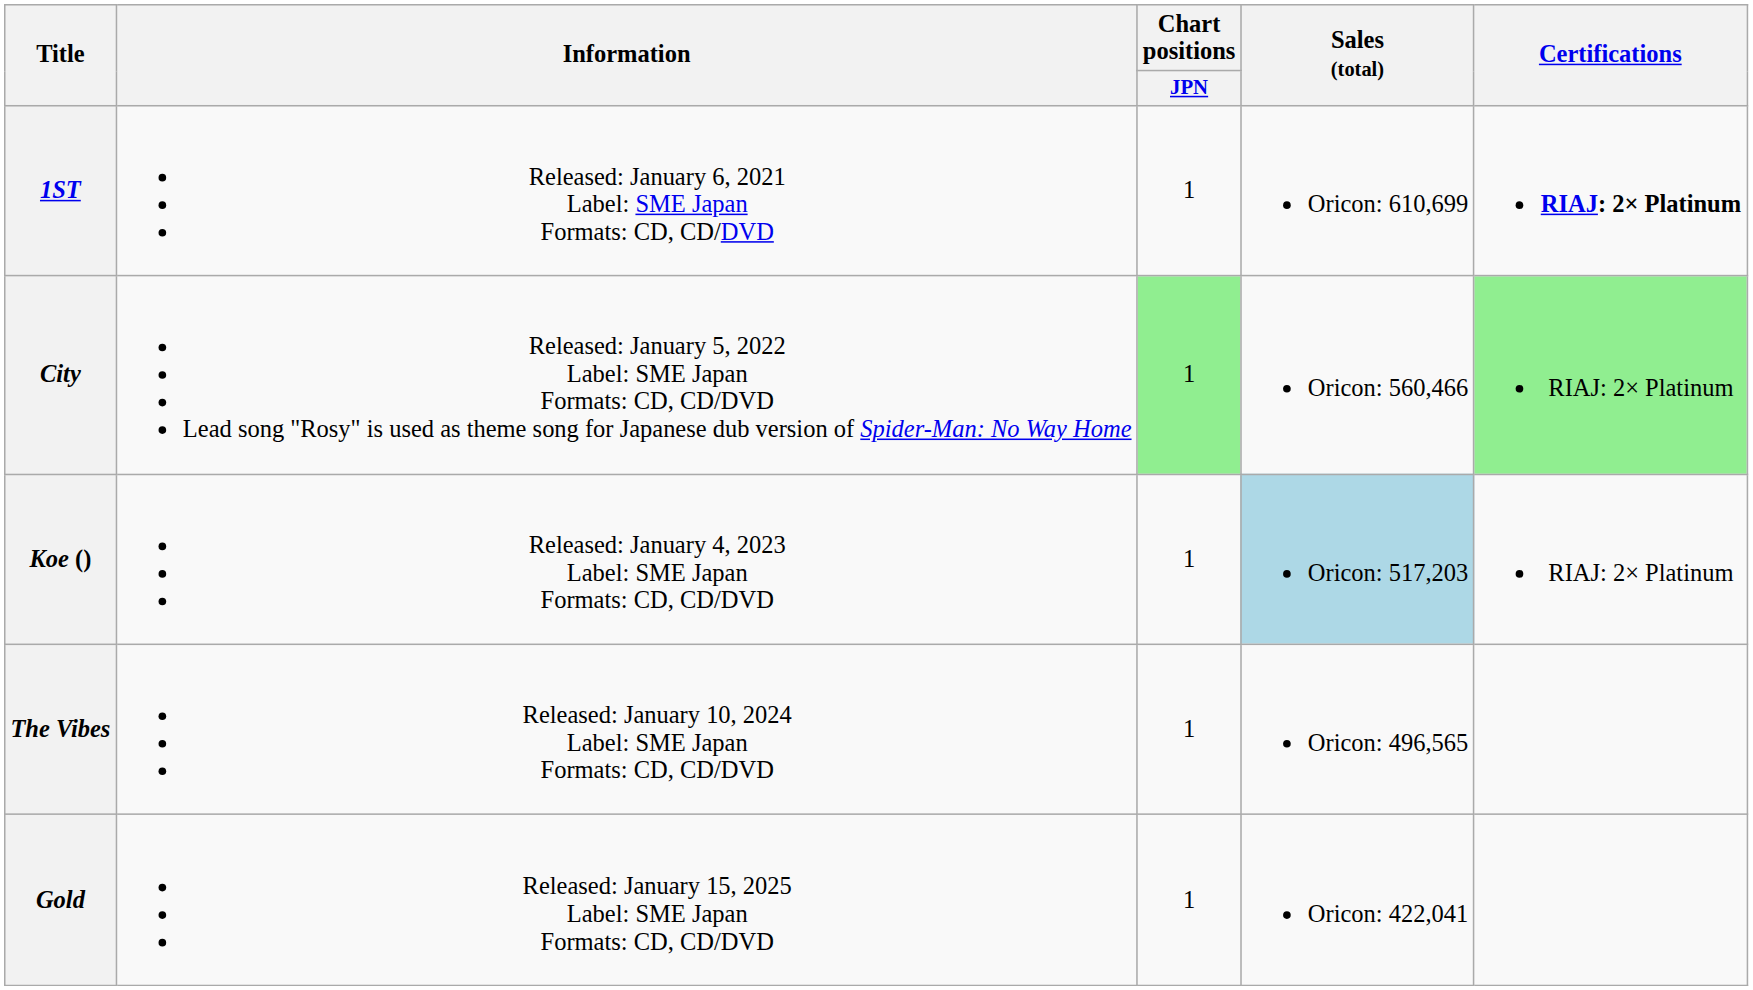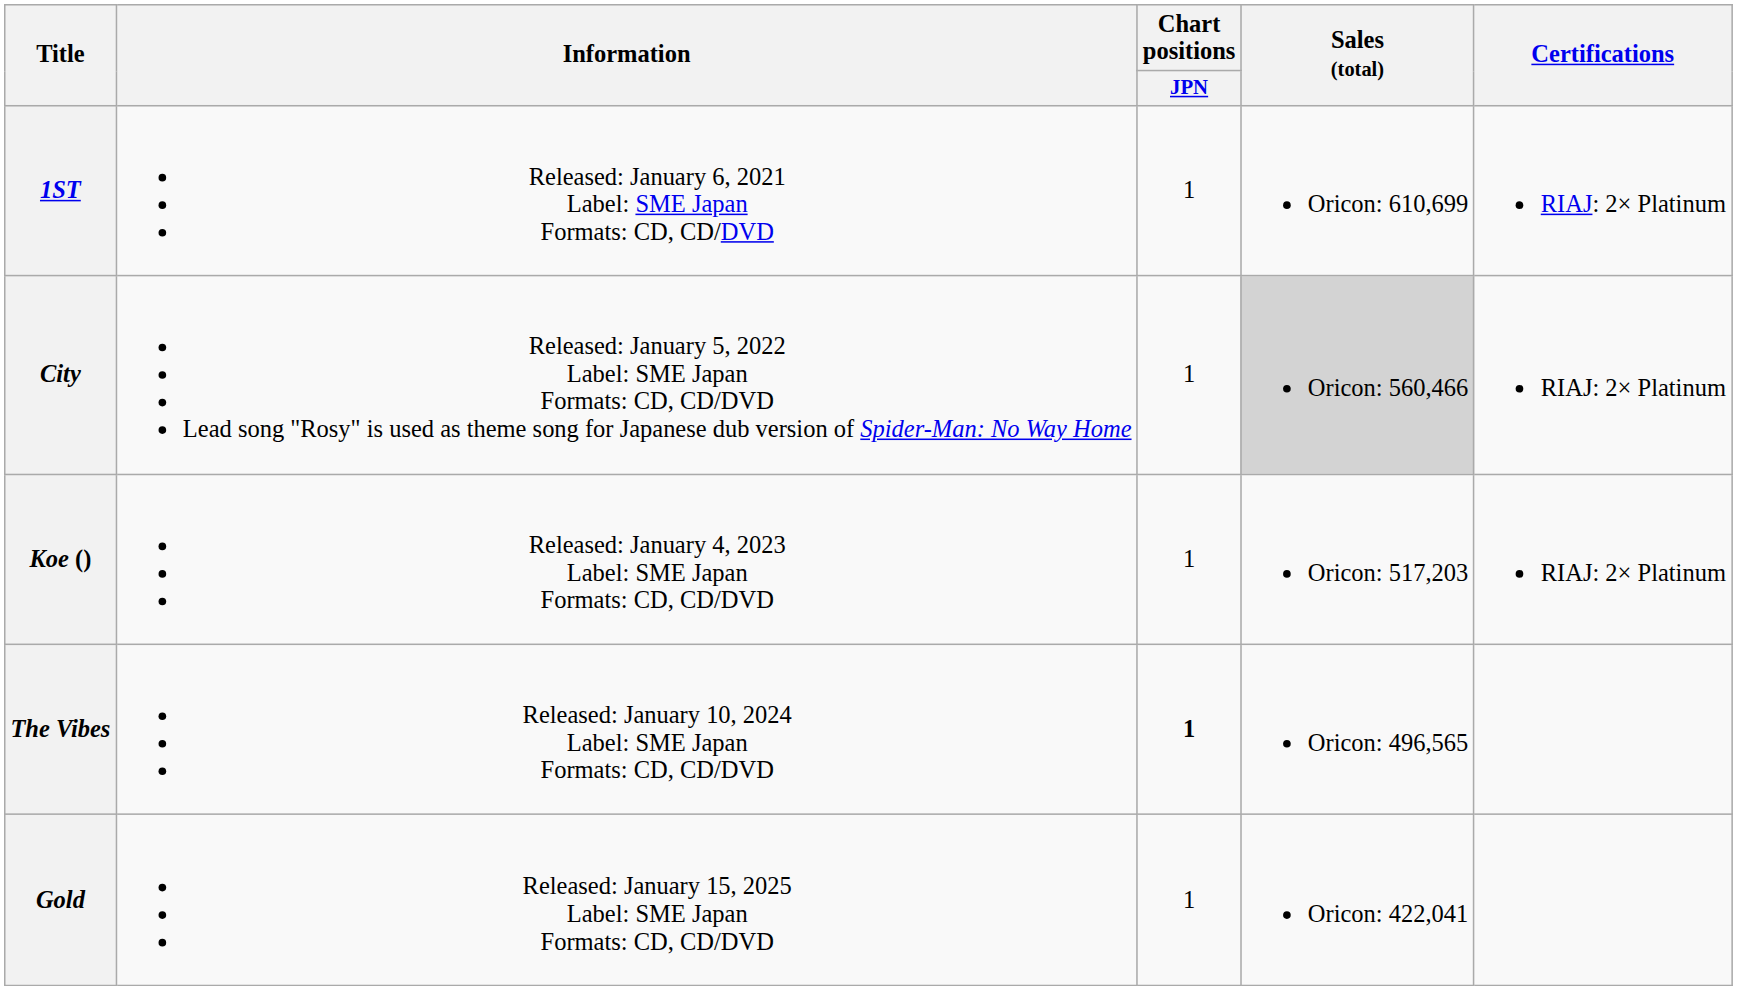1ST | Certifications: bold -> normal
City | Chart positions / JPN: lightgreen background -> no background
City | Sales (total): no background -> lightgrey background
City | Certifications: lightgreen background -> no background
Koe () | Sales (total): lightblue background -> no background
The Vibes | Chart positions / JPN: normal -> bold
